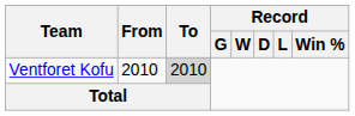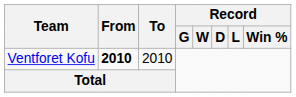Ventforet Kofu | From: normal -> bold
Ventforet Kofu | To: lightgrey background -> no background
